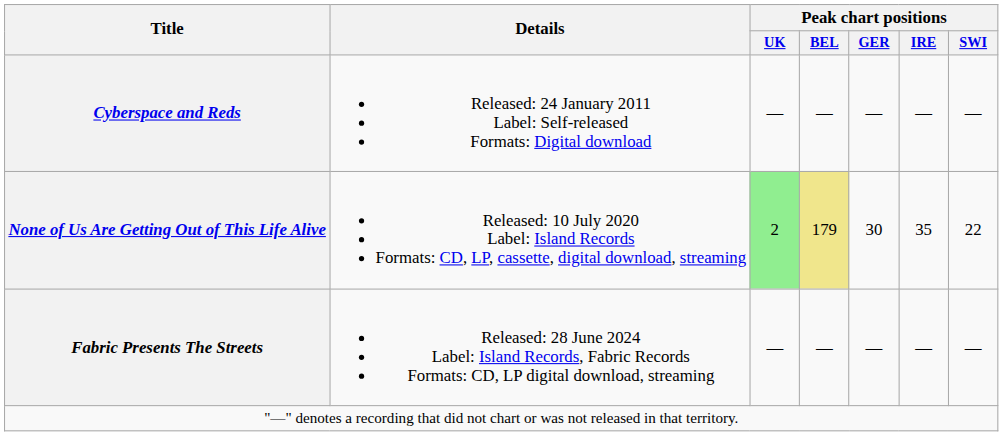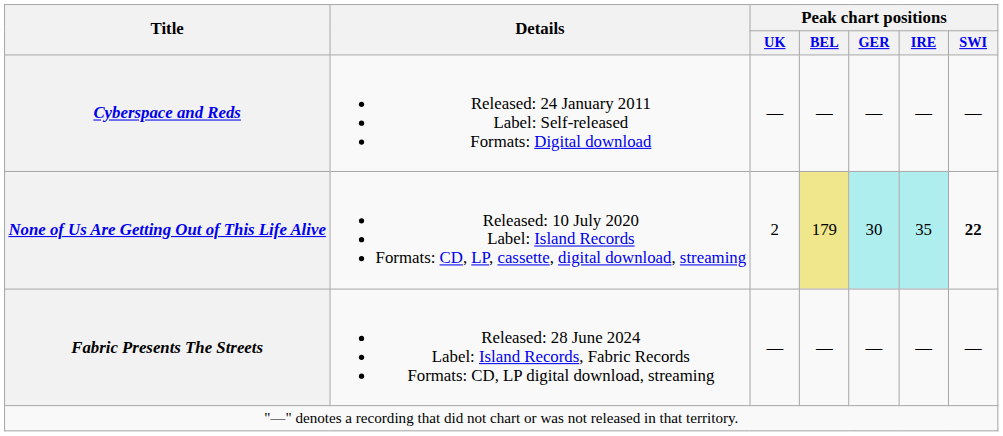None of Us Are Getting Out of This Life Alive | Peak chart positions / UK: lightgreen background -> no background
None of Us Are Getting Out of This Life Alive | Peak chart positions / GER: no background -> paleturquoise background
None of Us Are Getting Out of This Life Alive | Peak chart positions / IRE: no background -> paleturquoise background
None of Us Are Getting Out of This Life Alive | Peak chart positions / SWI: normal -> bold
